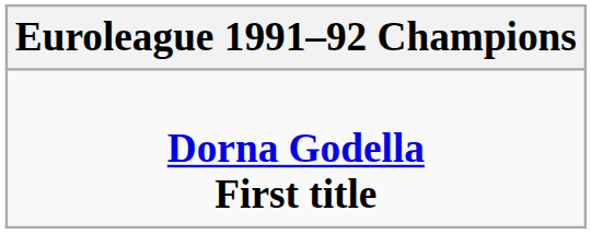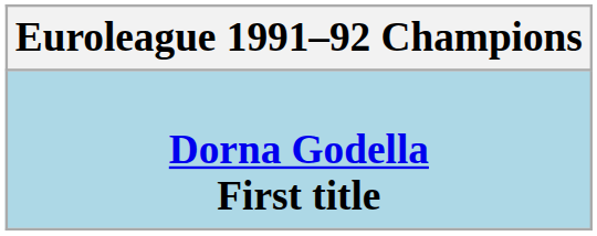row 2 | column 1: no background -> lightblue background
